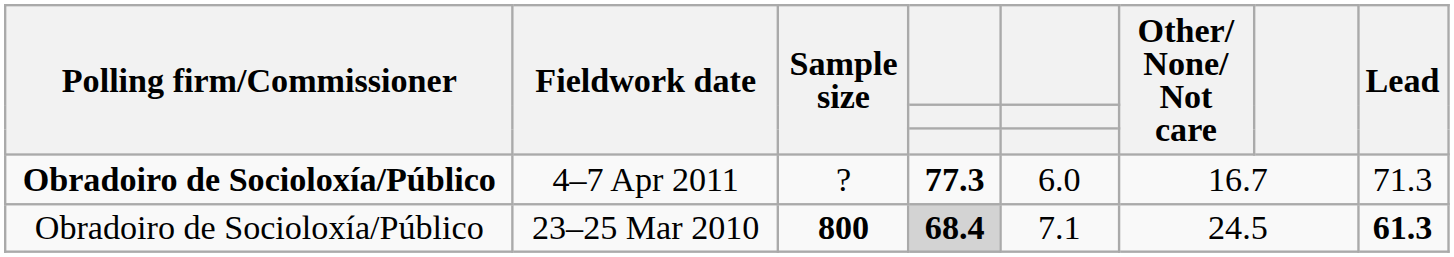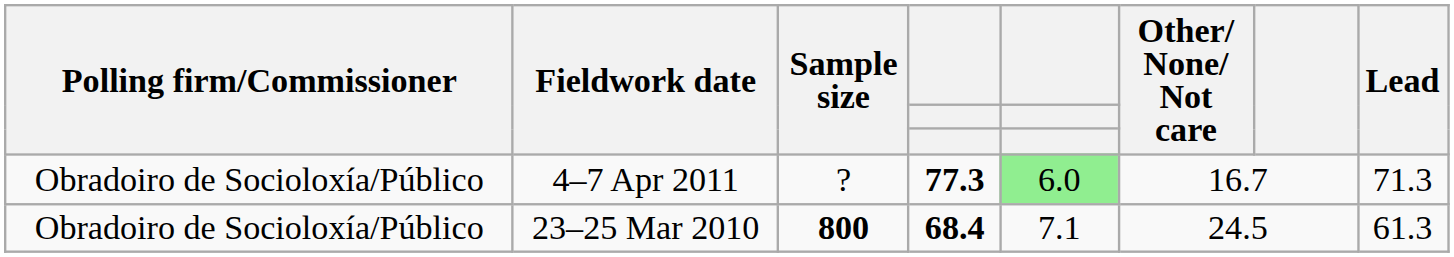4–7 Apr 2011 | Polling firm/Commissioner: bold -> normal
4–7 Apr 2011 | column 5: no background -> lightgreen background
23–25 Mar 2010 | column 4: lightgrey background -> no background
23–25 Mar 2010 | Lead: bold -> normal
